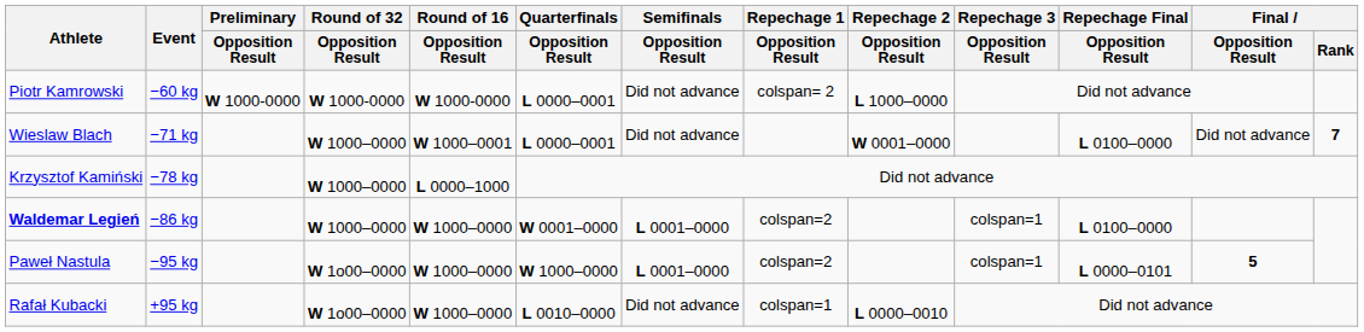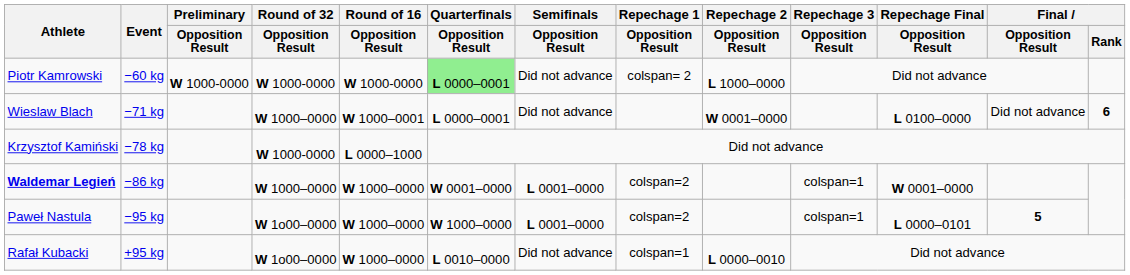Piotr Kamrowski | Quarterfinals / Opposition Result: no background -> lightgreen background
Wieslaw Blach | Final / Rank: 7 -> 6
Krzysztof Kamiński | Round of 32 / Opposition Result: W 1000–0000 -> W 1000-0000
Waldemar Legień | Repechage Final / Opposition Result: L 0100–0000 -> W 0001–0000
